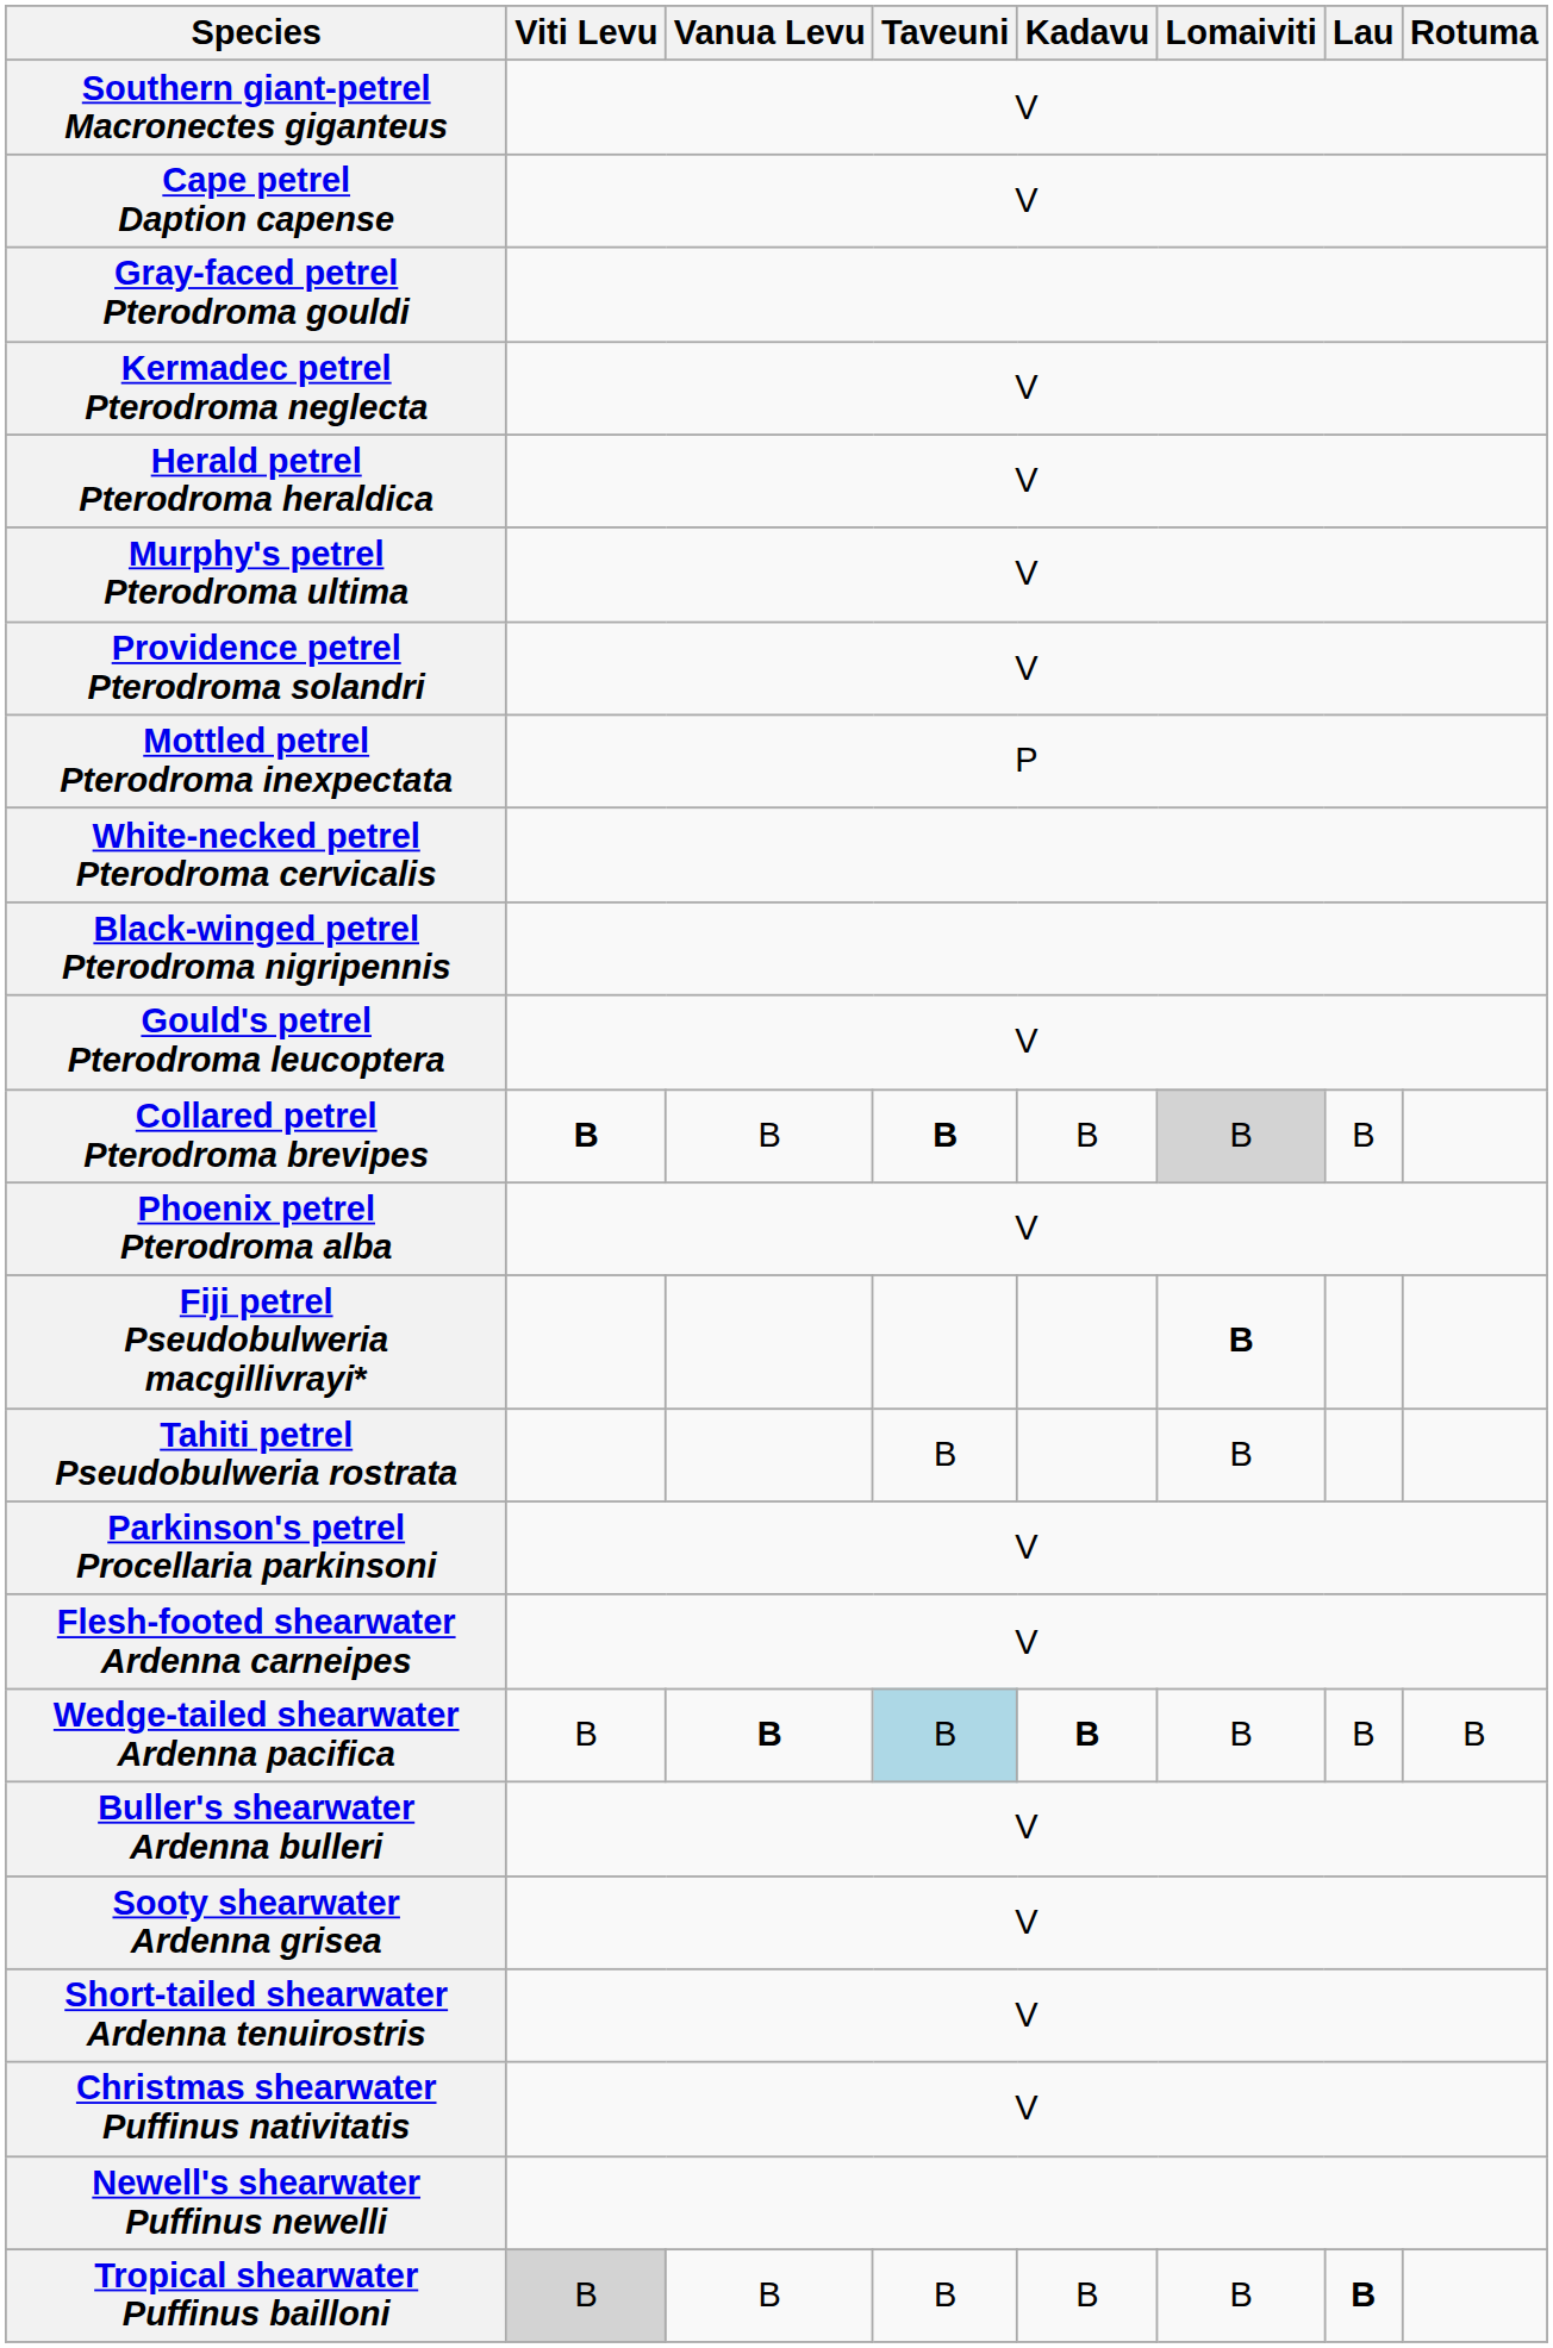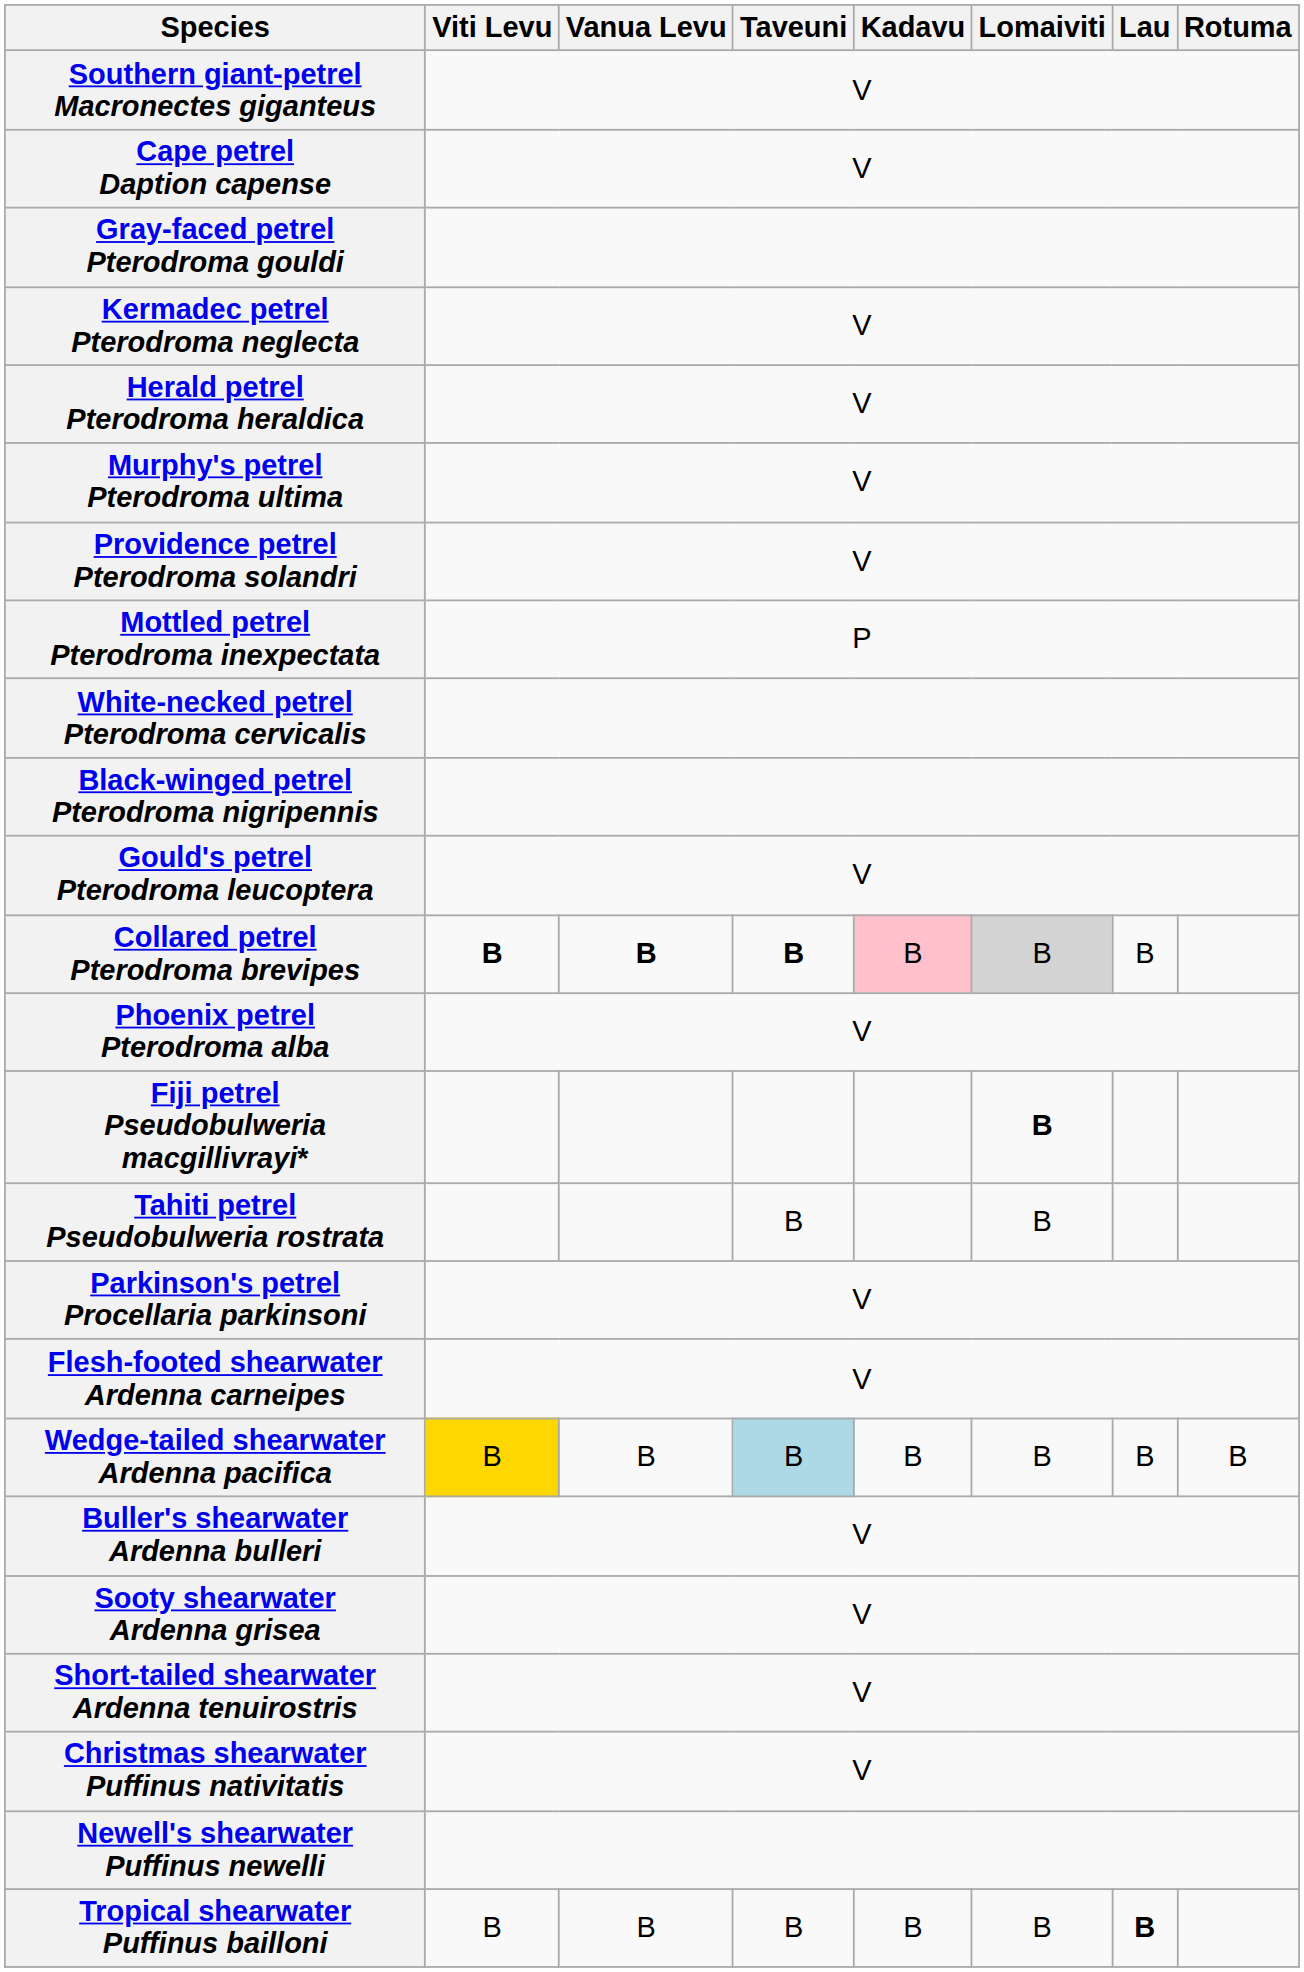Collared petrel Pterodroma brevipes | Vanua Levu: normal -> bold
Collared petrel Pterodroma brevipes | Kadavu: no background -> pink background
Wedge-tailed shearwater Ardenna pacifica | Viti Levu: no background -> gold background
Wedge-tailed shearwater Ardenna pacifica | Vanua Levu: bold -> normal
Wedge-tailed shearwater Ardenna pacifica | Kadavu: bold -> normal
Tropical shearwater Puffinus bailloni | Viti Levu: lightgrey background -> no background
